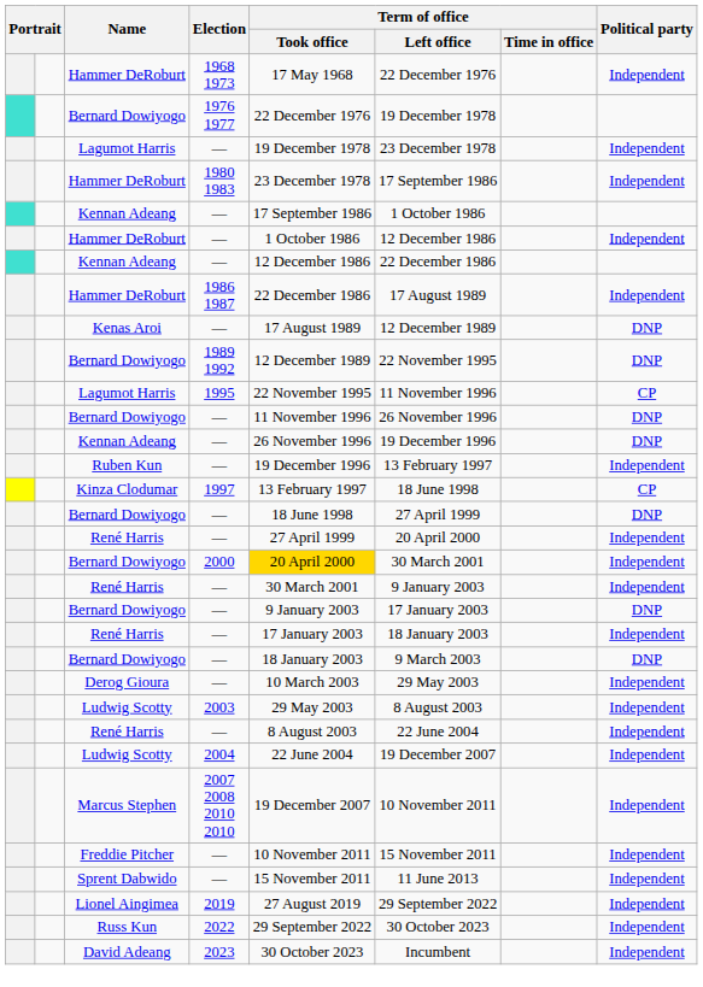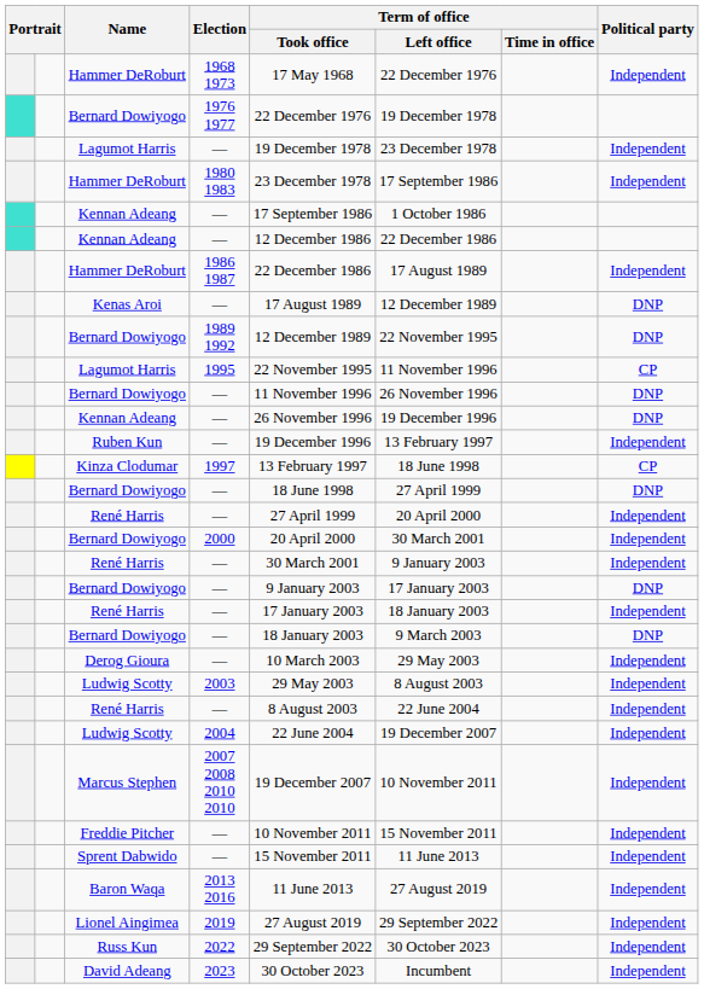- row: Hammer DeRoburt | — | 1 October 1986 | 12 December 1986 | Independent
Bernard Dowiyogo / 2000 | Term of office / Took office: gold background -> no background
+ row: Baron Waqa | 2013 2016 | 11 June 2013 | 27 August 2019 | Independent
